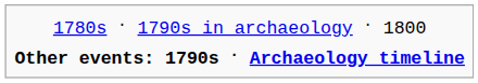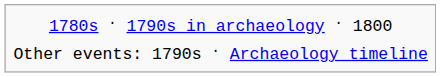row 2 | column 1: bold -> normal
